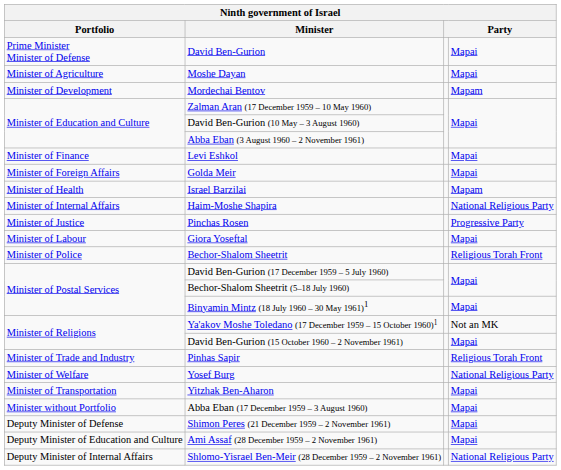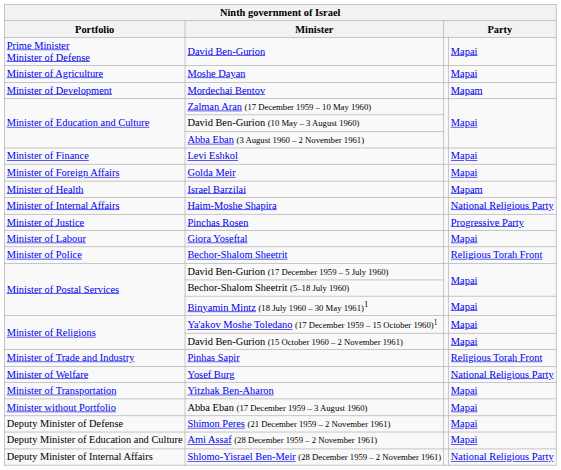Ya'akov Moshe Toledano (17 December 1959 – 15 October 1960)1 | column 4: Not an MK -> Mapai
